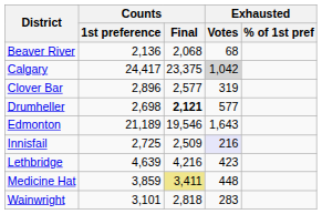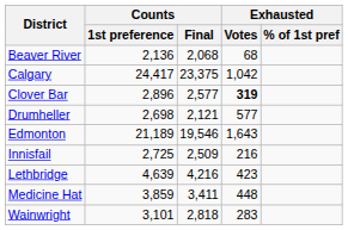Calgary | Exhausted / Votes: lightgrey background -> no background
Clover Bar | Exhausted / Votes: normal -> bold
Drumheller | Counts / Final: bold -> normal
Innisfail | Exhausted / Votes: lavender background -> no background
Medicine Hat | Counts / Final: khaki background -> no background
